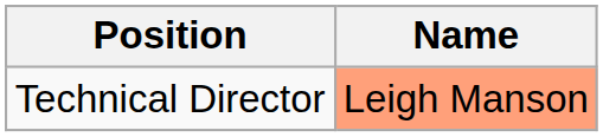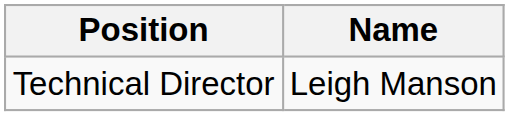Technical Director | Name: lightsalmon background -> no background
